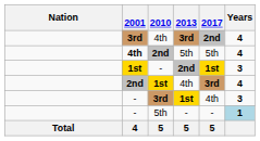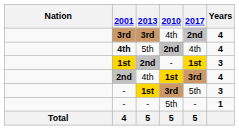columns swapped: 2010 <-> 2013
row 3 | 2017: 5th -> 4th
row 6 | 2017: 4th -> 5th
row 7 | Years: lightblue background -> no background
